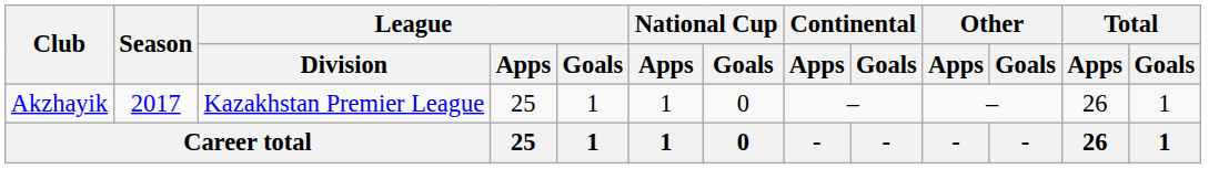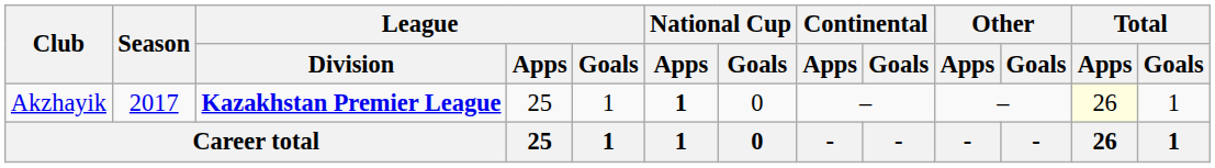Akzhayik | League / Division: normal -> bold
Akzhayik | National Cup / Apps: normal -> bold
Akzhayik | Total / Apps: no background -> lightyellow background
